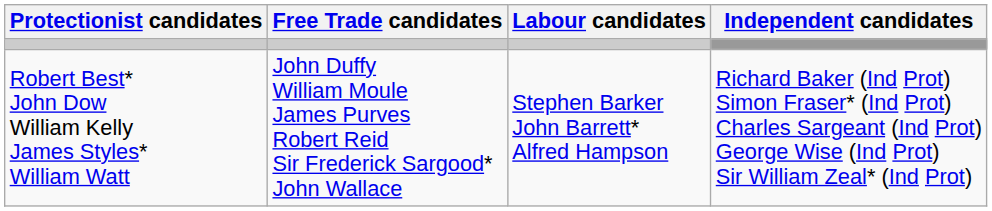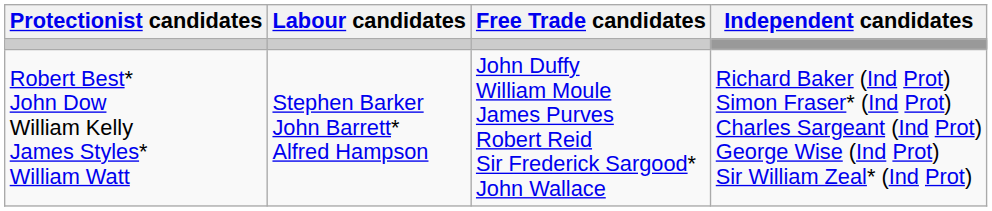columns swapped: Free Trade candidates <-> Labour candidates
